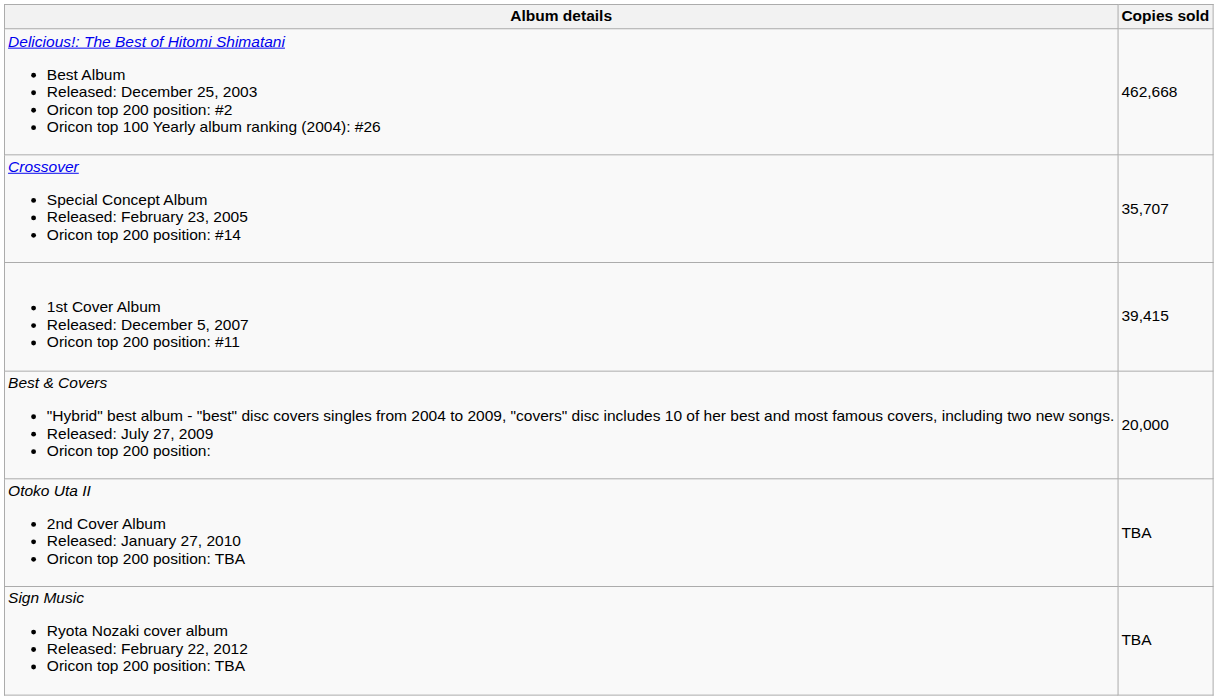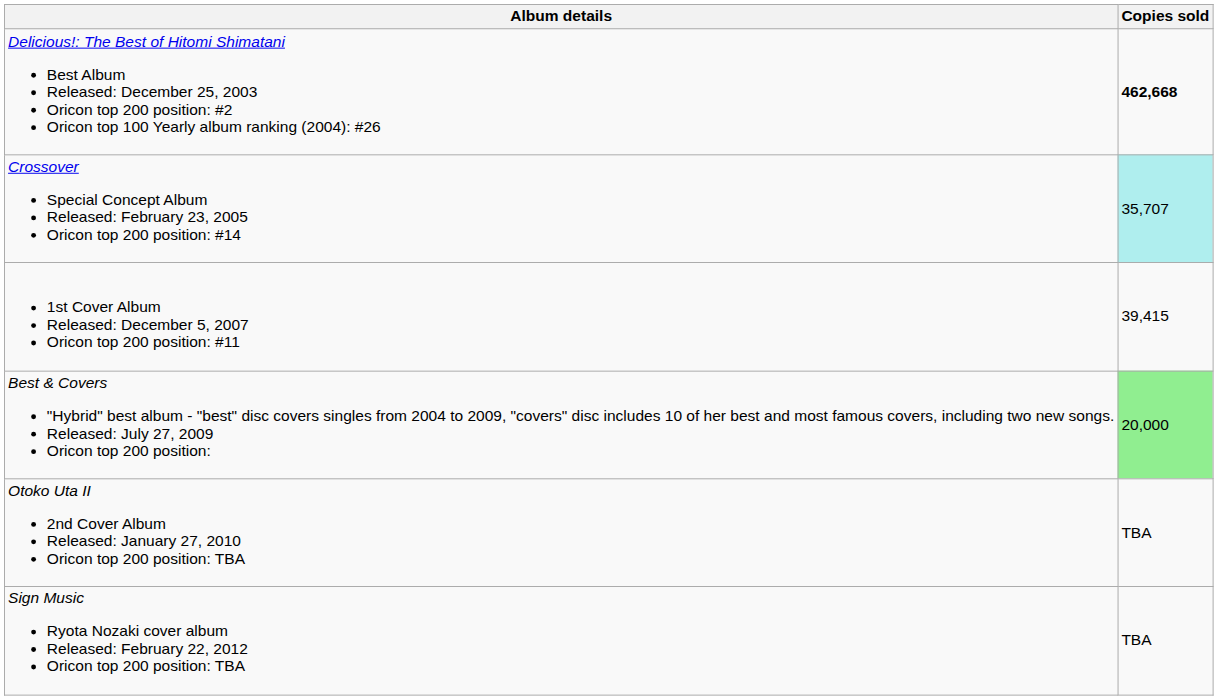row 2 | Copies sold: normal -> bold
row 3 | Copies sold: no background -> paleturquoise background
row 5 | Copies sold: no background -> lightgreen background
